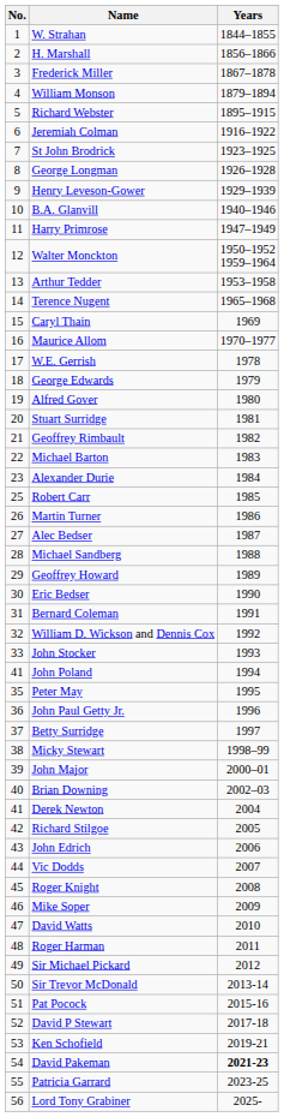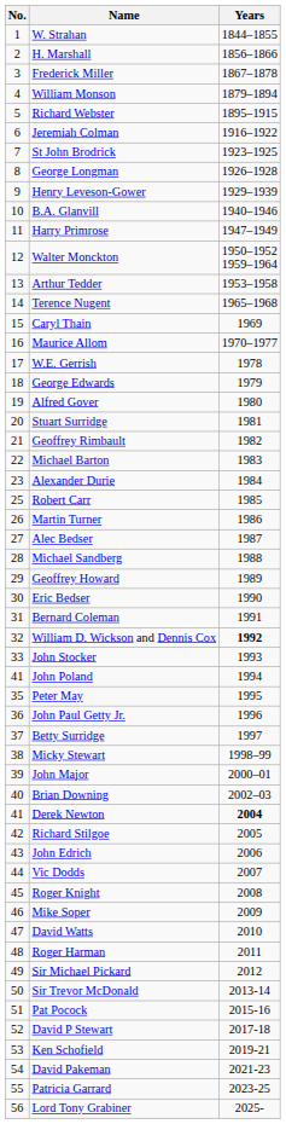William D. Wickson and Dennis Cox | Years: normal -> bold
Derek Newton | Years: normal -> bold
David Pakeman | Years: bold -> normal
